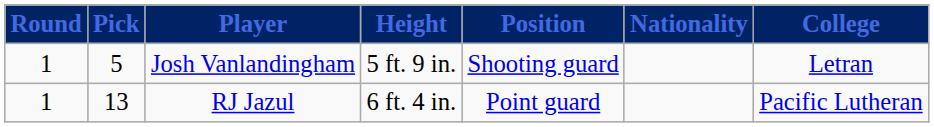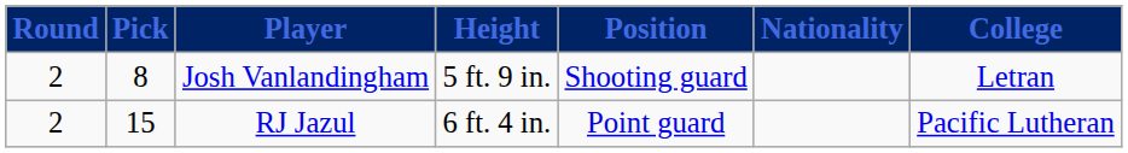Josh Vanlandingham | Round: 1 -> 2
Josh Vanlandingham | Pick: 5 -> 8
RJ Jazul | Round: 1 -> 2
RJ Jazul | Pick: 13 -> 15
